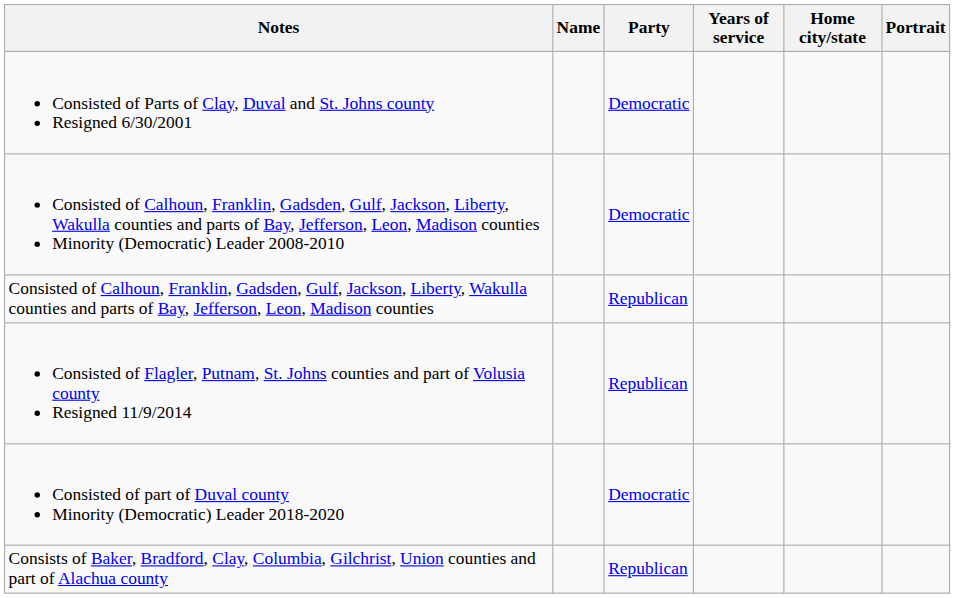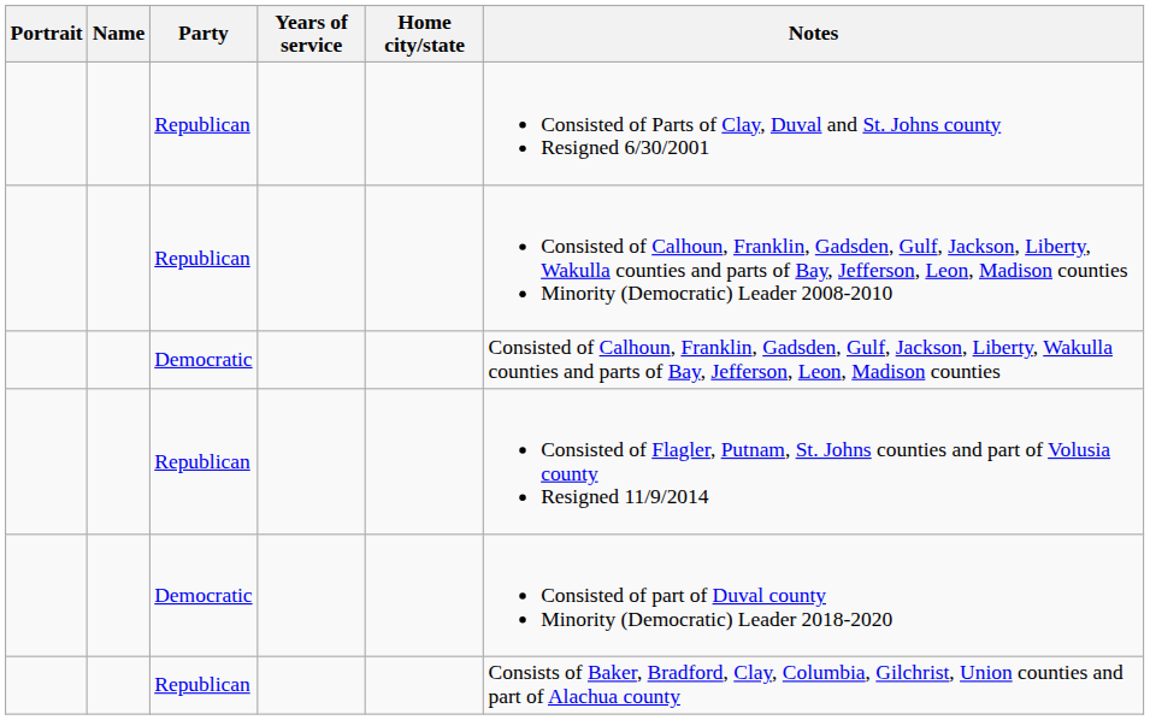columns swapped: Portrait <-> Notes
row 2 | Party: Democratic -> Republican
row 3 | Party: Democratic -> Republican
row 4 | Party: Republican -> Democratic
